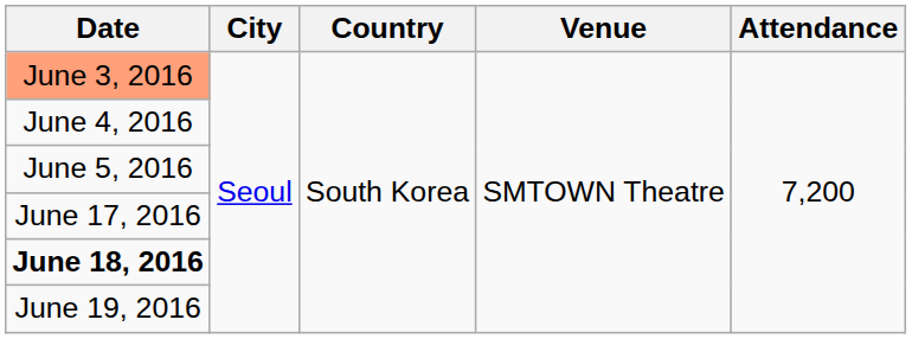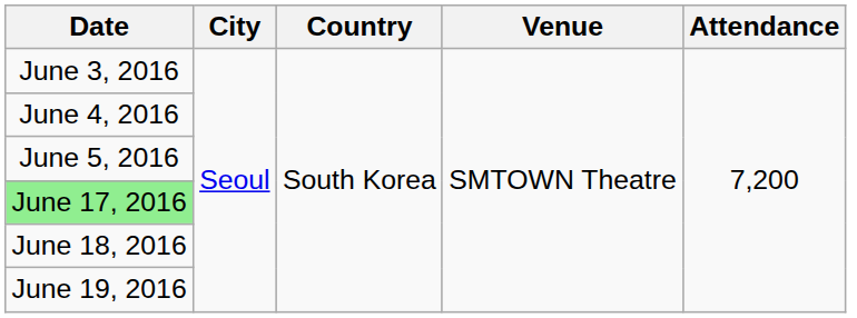June 3, 2016 | Date: lightsalmon background -> no background
June 17, 2016 | Date: no background -> lightgreen background
June 18, 2016 | Date: bold -> normal
